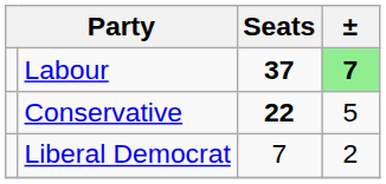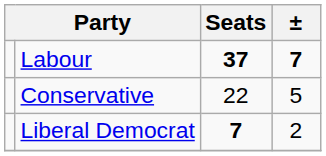Labour | ±: lightgreen background -> no background
Conservative | Seats: bold -> normal
Liberal Democrat | Seats: normal -> bold
